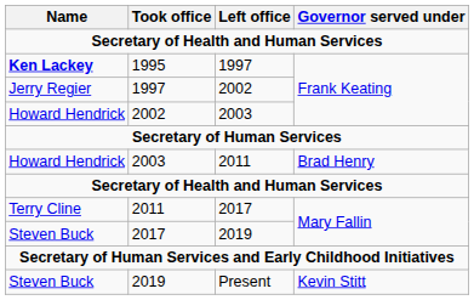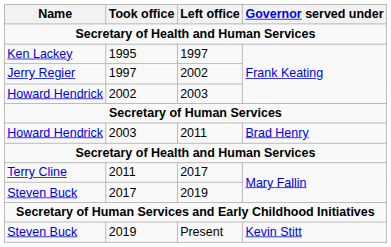1995 | Name: bold -> normal
